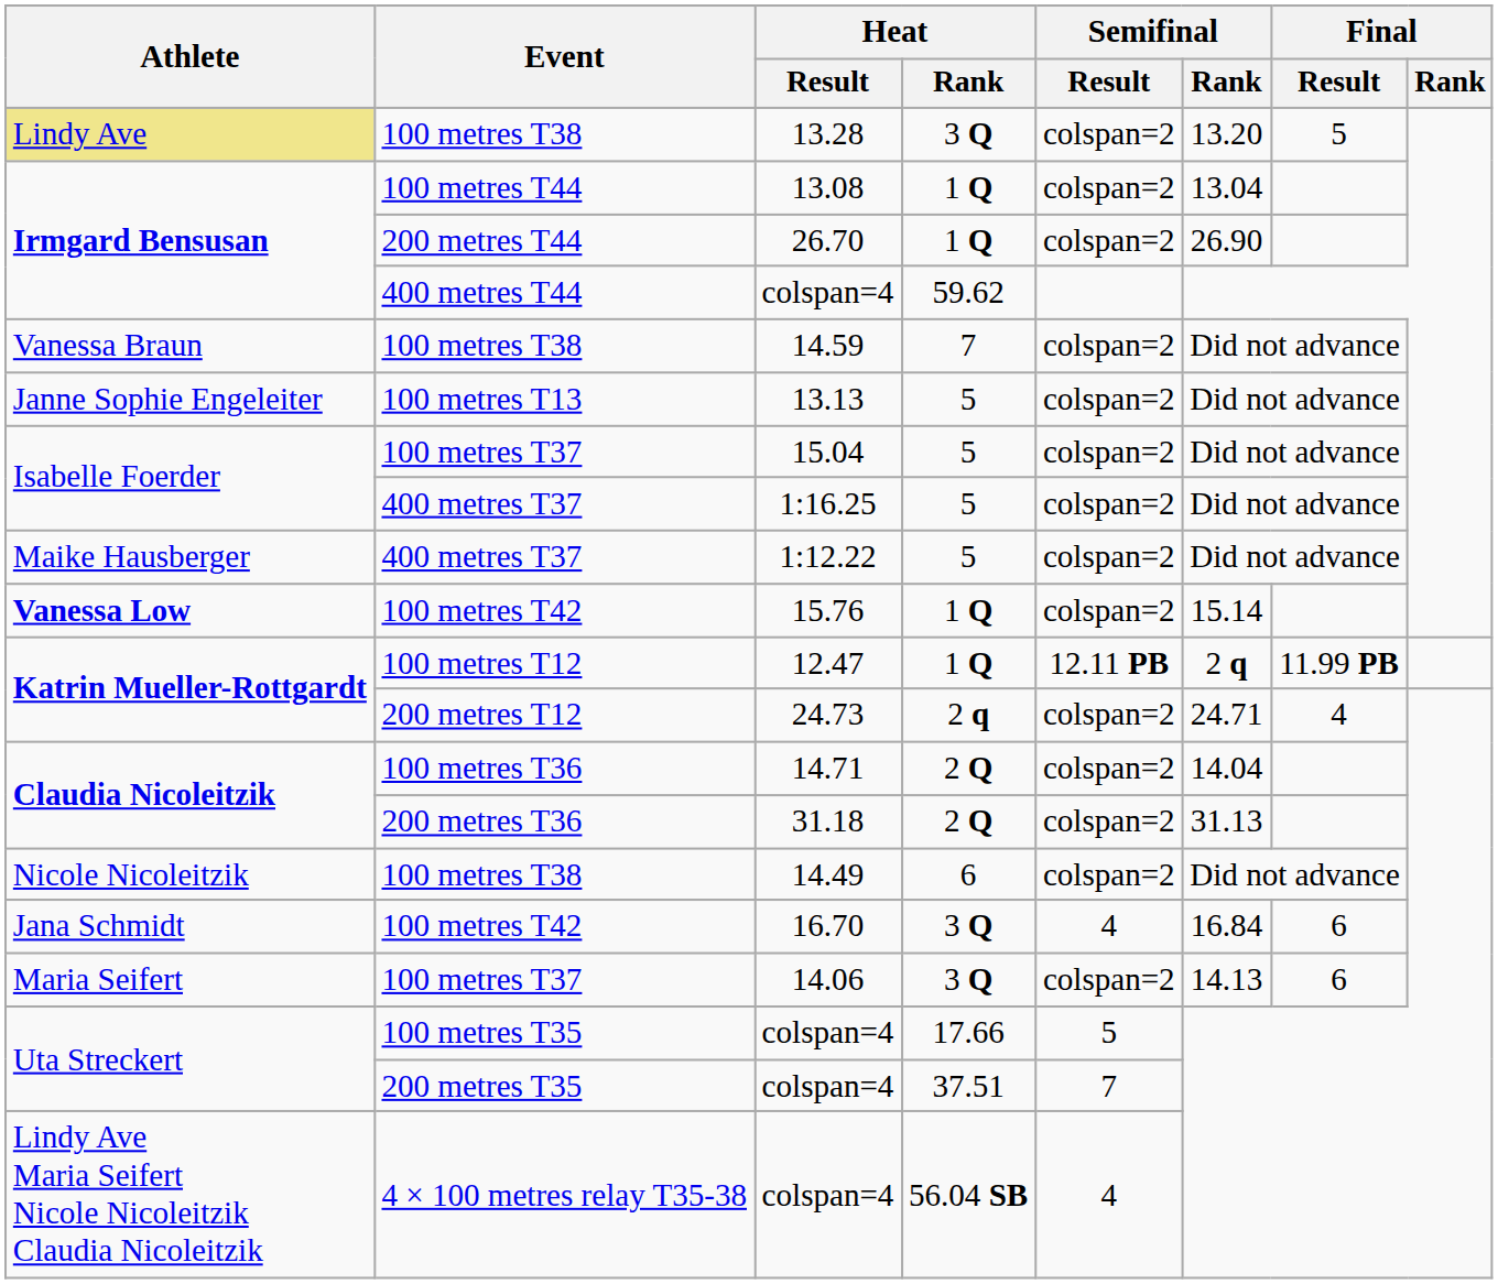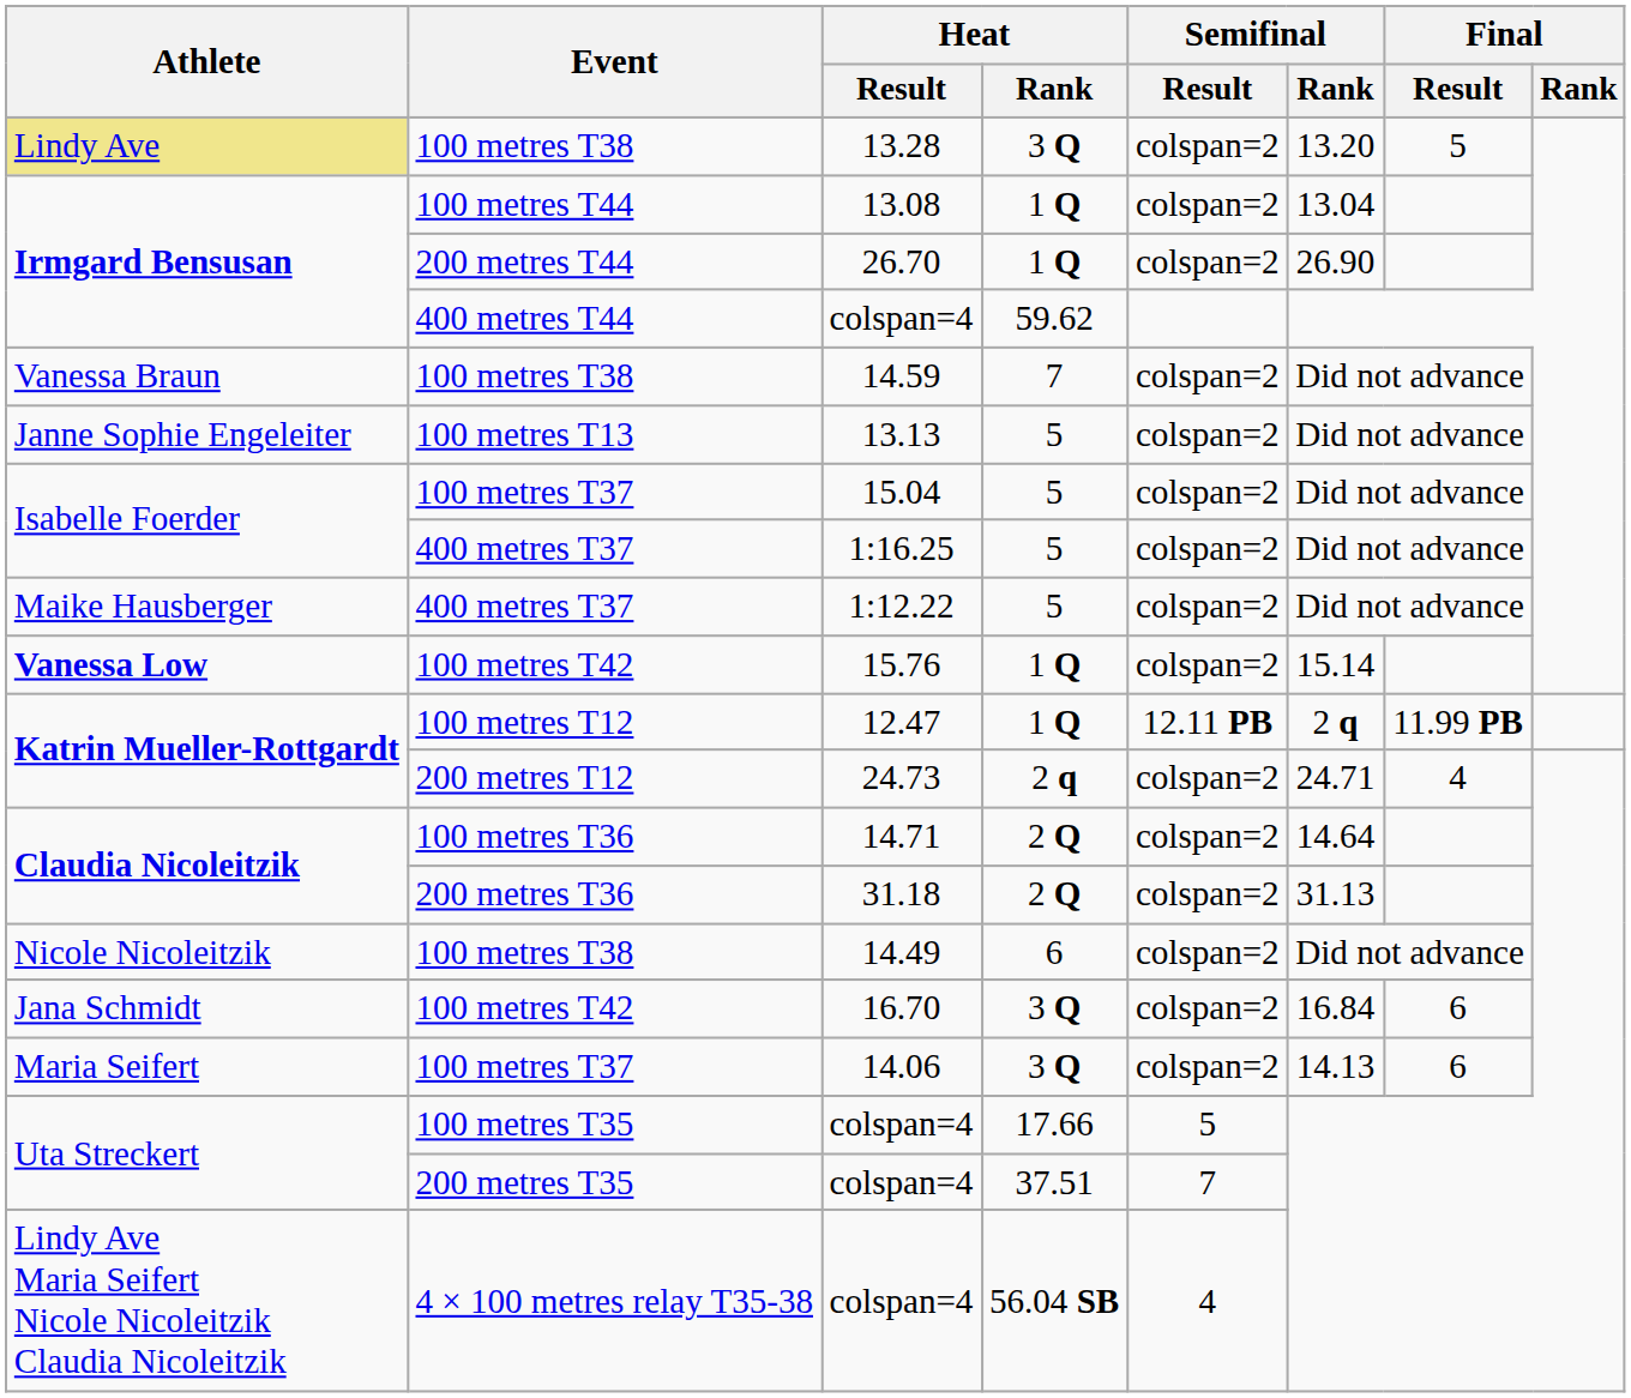14.71 | Semifinal / Rank: 14.04 -> 14.64
16.70 | Semifinal / Result: 4 -> colspan=2
